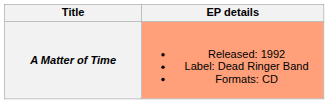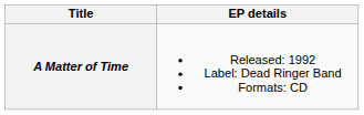A Matter of Time | EP details: lightsalmon background -> no background
